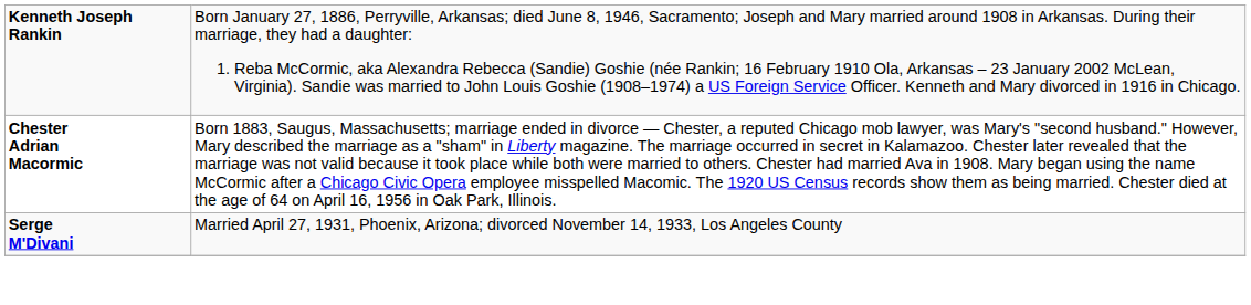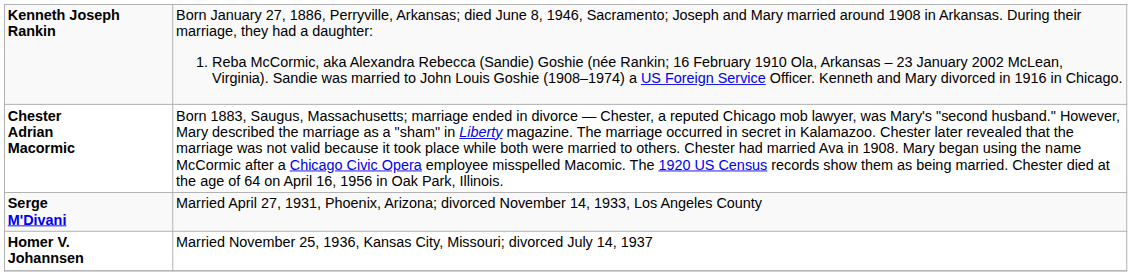+ row: Homer V. Johannsen | Married November 25, 1936, Kansas City, Missouri; divorced July 14, 1937
